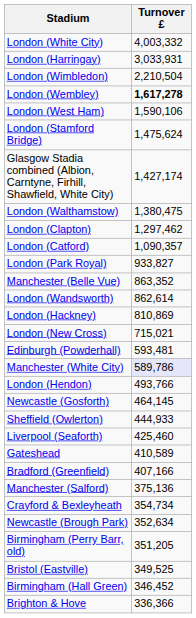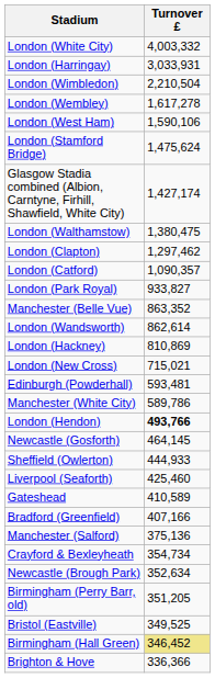London (Wembley) | Turnover £: bold -> normal
Manchester (White City) | Turnover £: lavender background -> no background
London (Hendon) | Turnover £: normal -> bold
Birmingham (Hall Green) | Turnover £: no background -> khaki background
